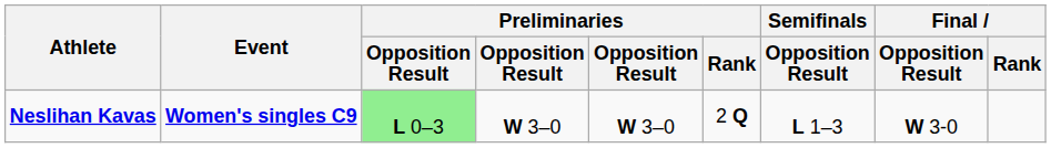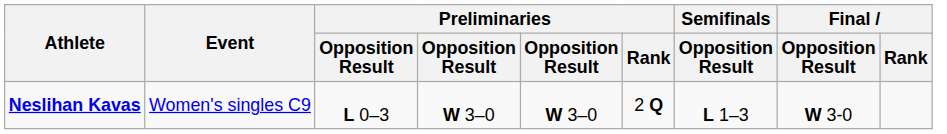Neslihan Kavas | Event: bold -> normal
Neslihan Kavas | column 3: lightgreen background -> no background
